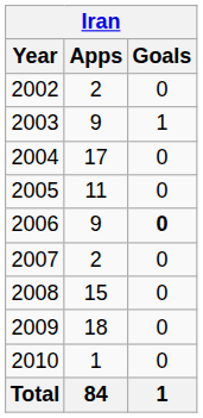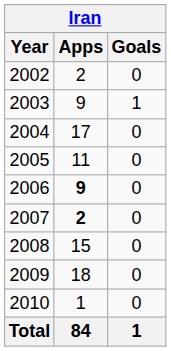2006 | Apps: normal -> bold
2006 | Goals: bold -> normal
2007 | Apps: normal -> bold
